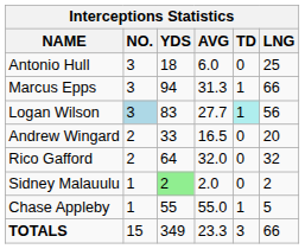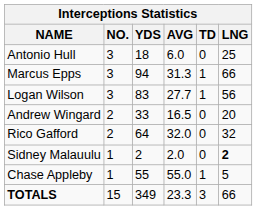Logan Wilson | NO.: lightblue background -> no background
Logan Wilson | TD: paleturquoise background -> no background
Sidney Malauulu | YDS: lightgreen background -> no background
Sidney Malauulu | LNG: normal -> bold
